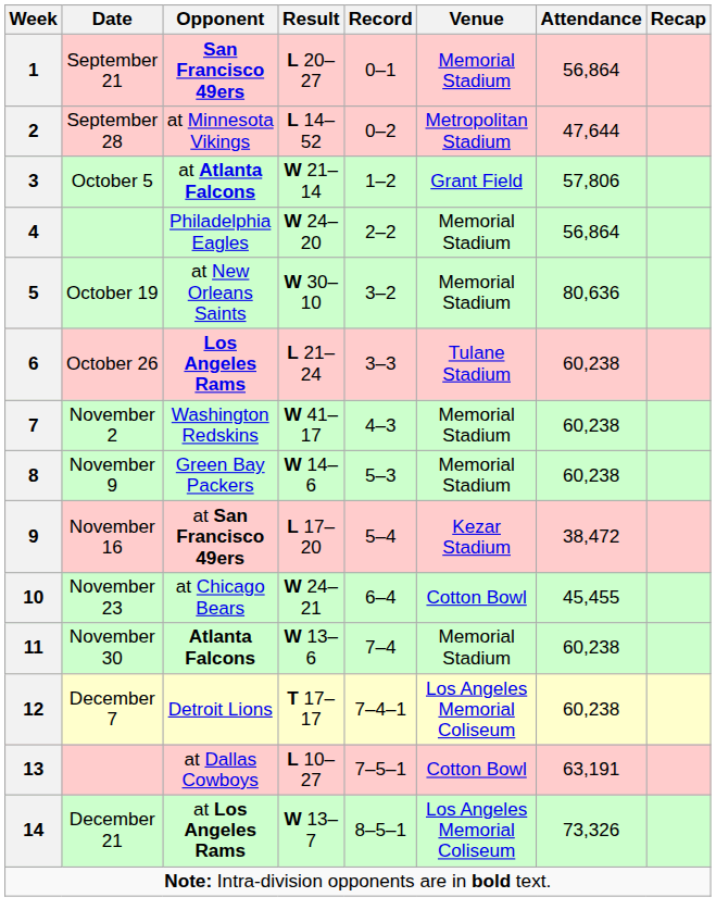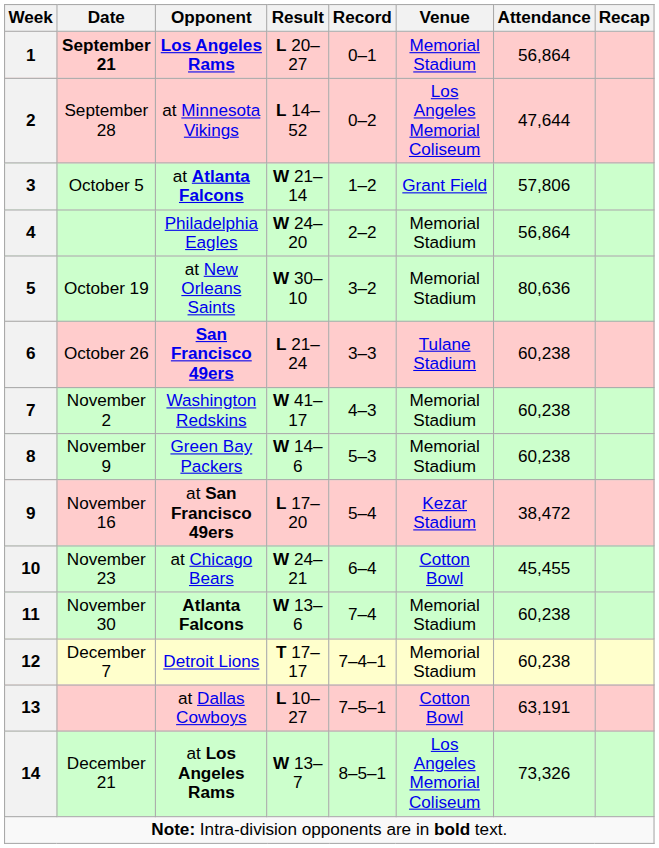1 | Date: normal -> bold
1 | Opponent: San Francisco 49ers -> Los Angeles Rams
2 | Venue: Metropolitan Stadium -> Los Angeles Memorial Coliseum
6 | Opponent: Los Angeles Rams -> San Francisco 49ers
12 | Venue: Los Angeles Memorial Coliseum -> Memorial Stadium
